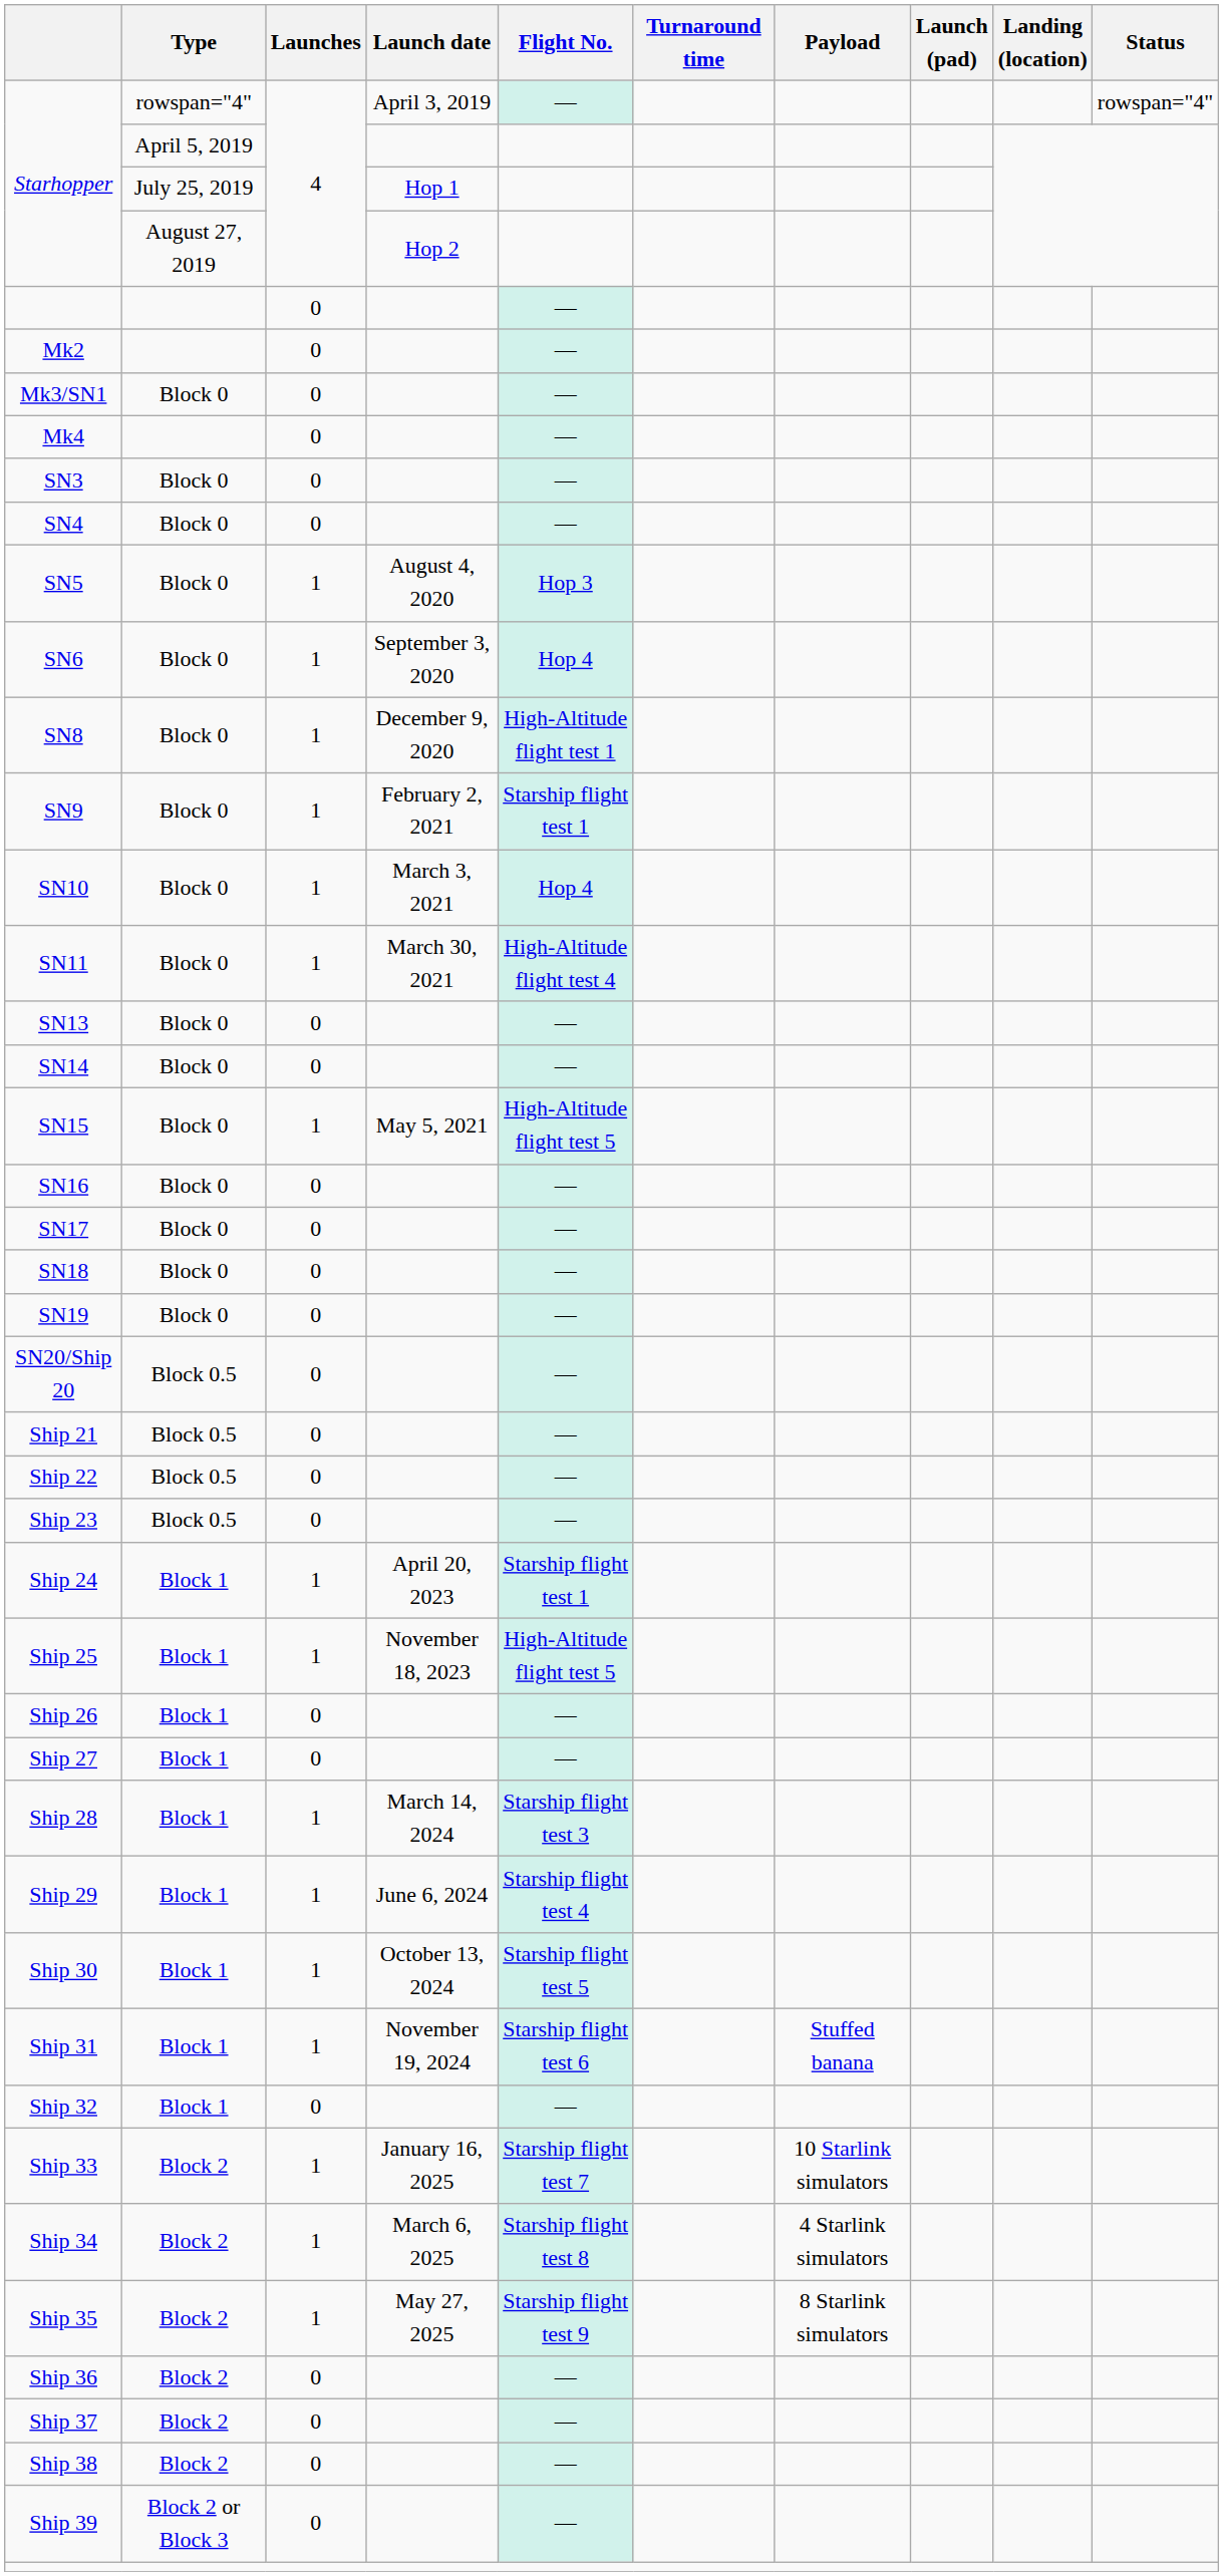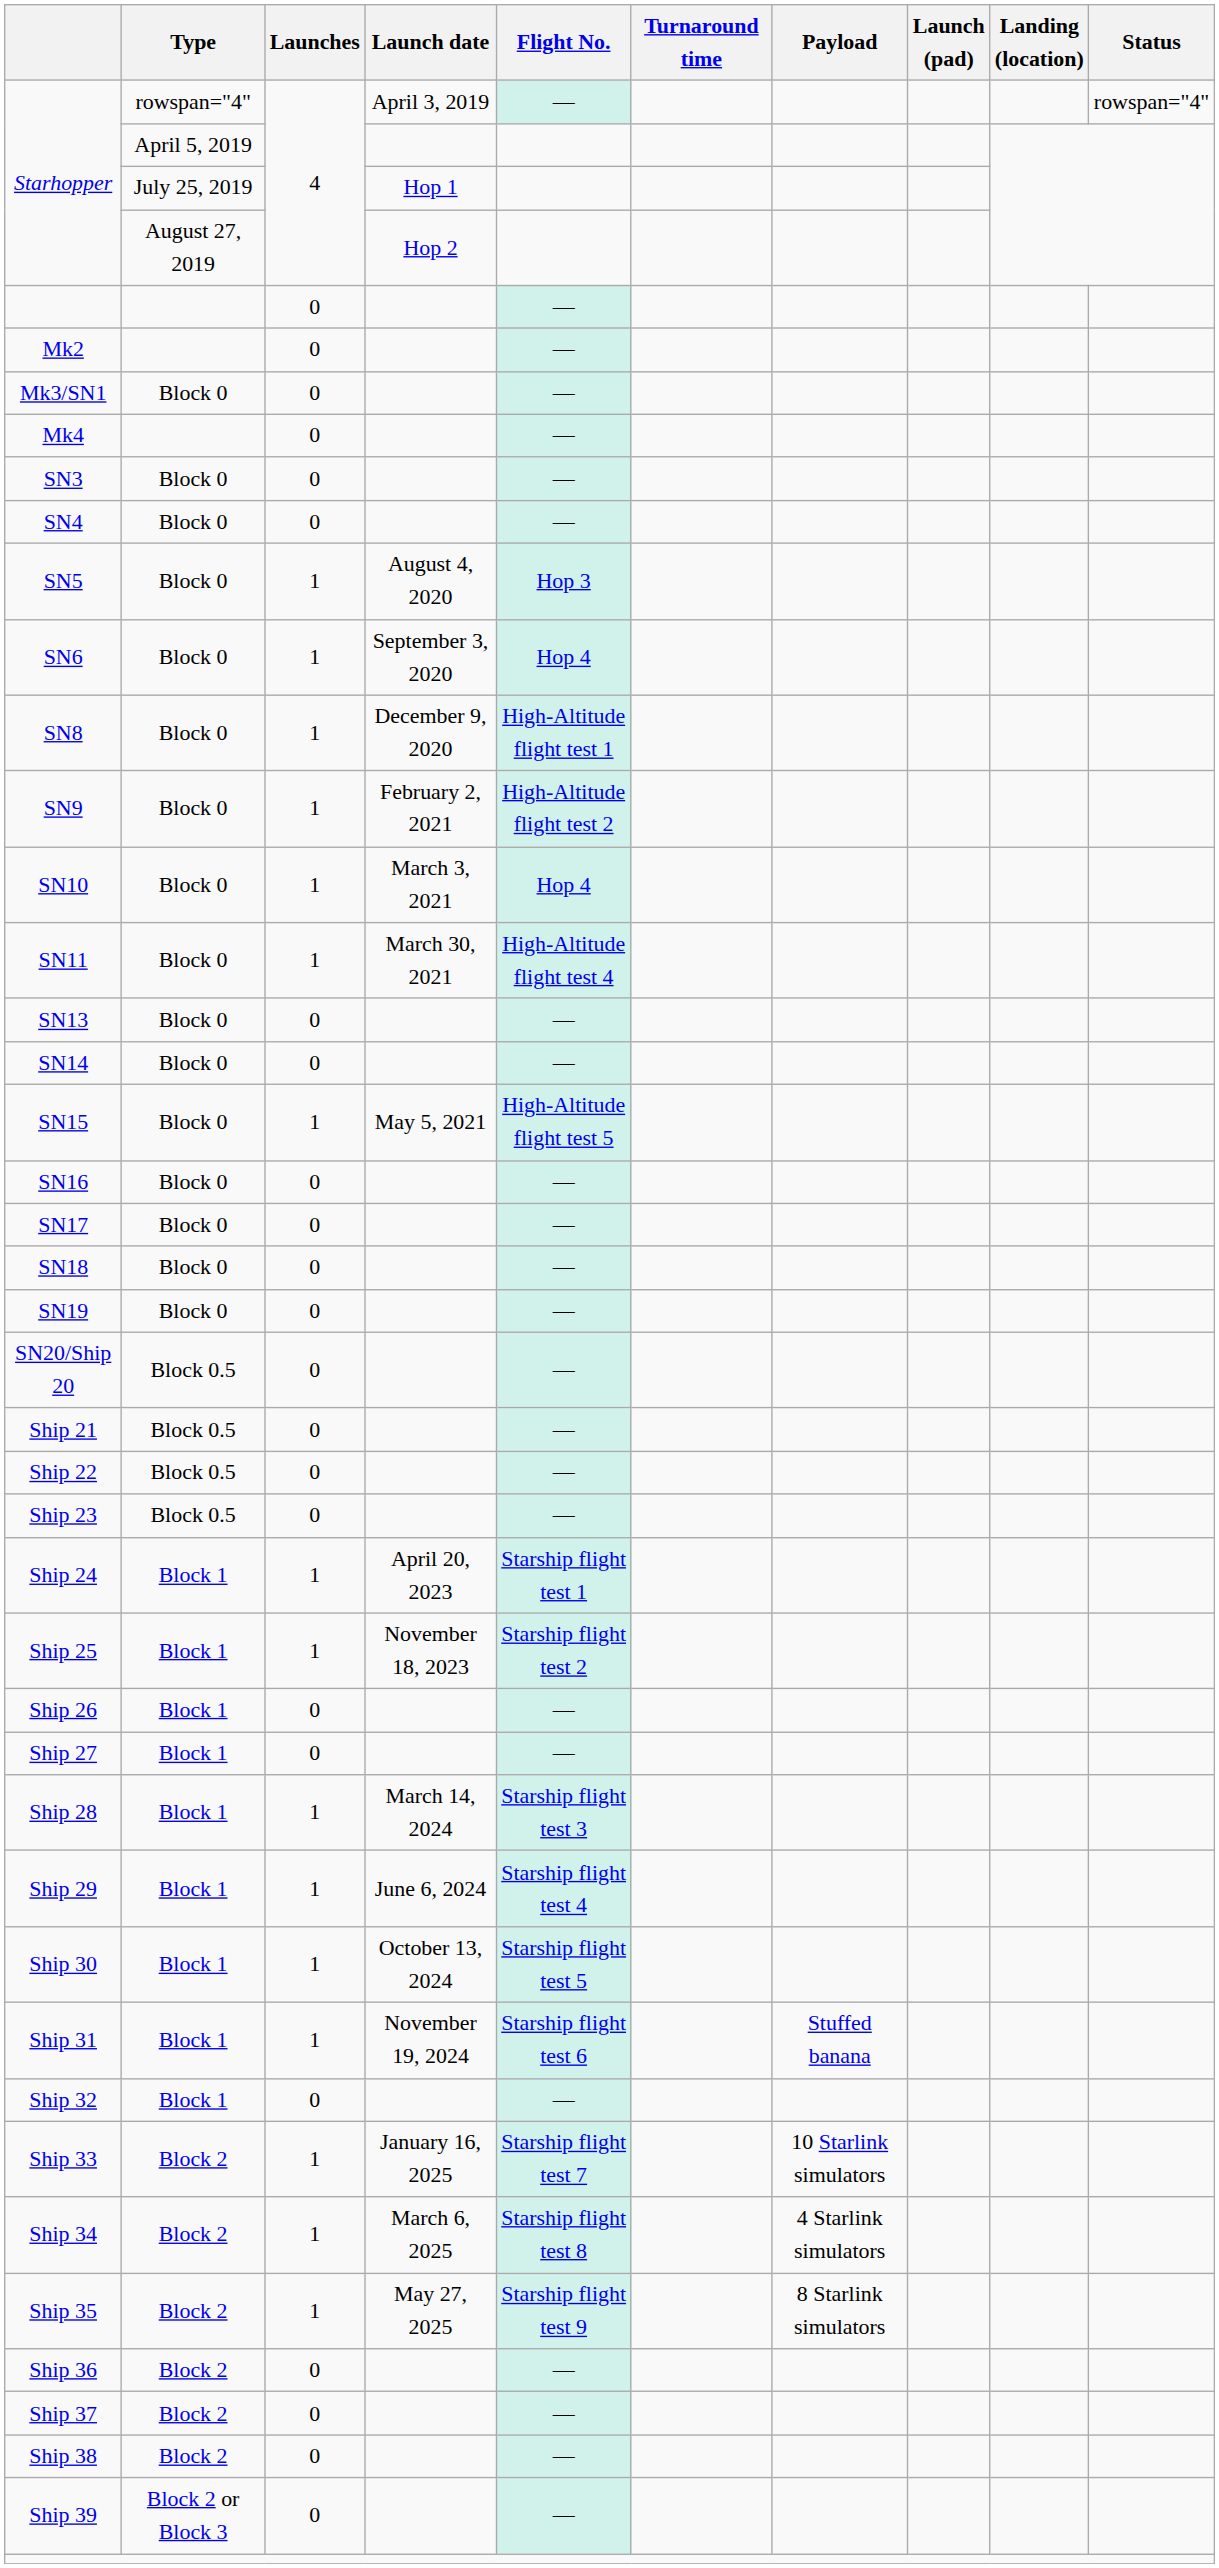SN9 | Flight No.: Starship flight test 1 -> High-Altitude flight test 2
Ship 25 | Flight No.: High-Altitude flight test 5 -> Starship flight test 2
